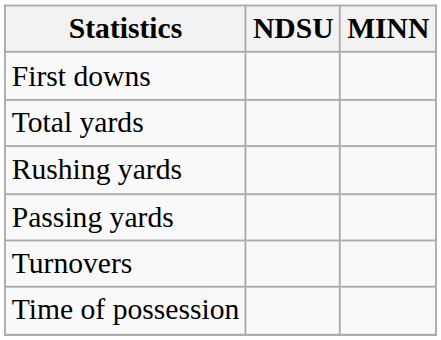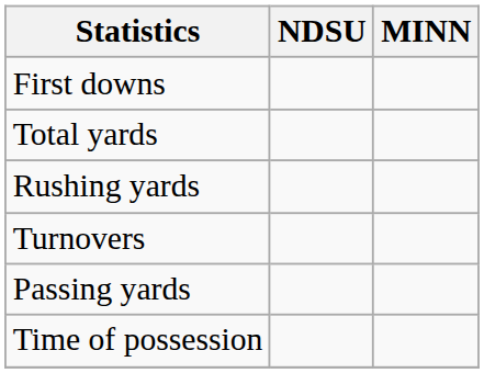rows swapped: Passing yards <-> Turnovers
